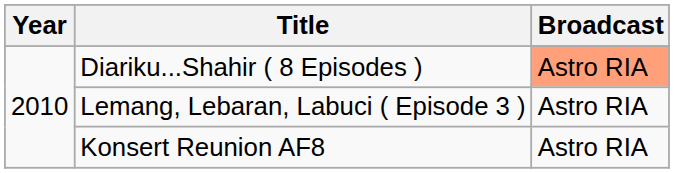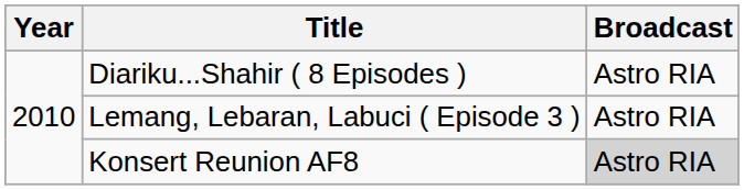Diariku...Shahir ( 8 Episodes ) | Broadcast: lightsalmon background -> no background
Konsert Reunion AF8 | Broadcast: no background -> lightgrey background
